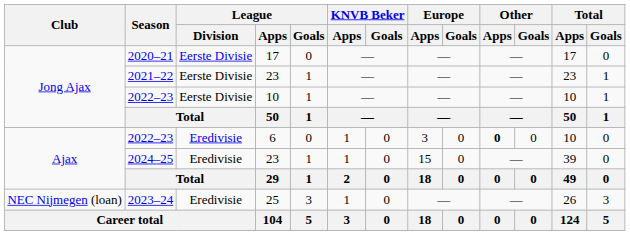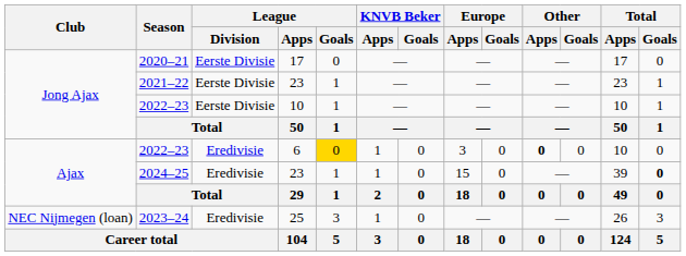2022–23 / 6 | League / Goals: no background -> gold background
2024–25 | Total / Goals: normal -> bold
